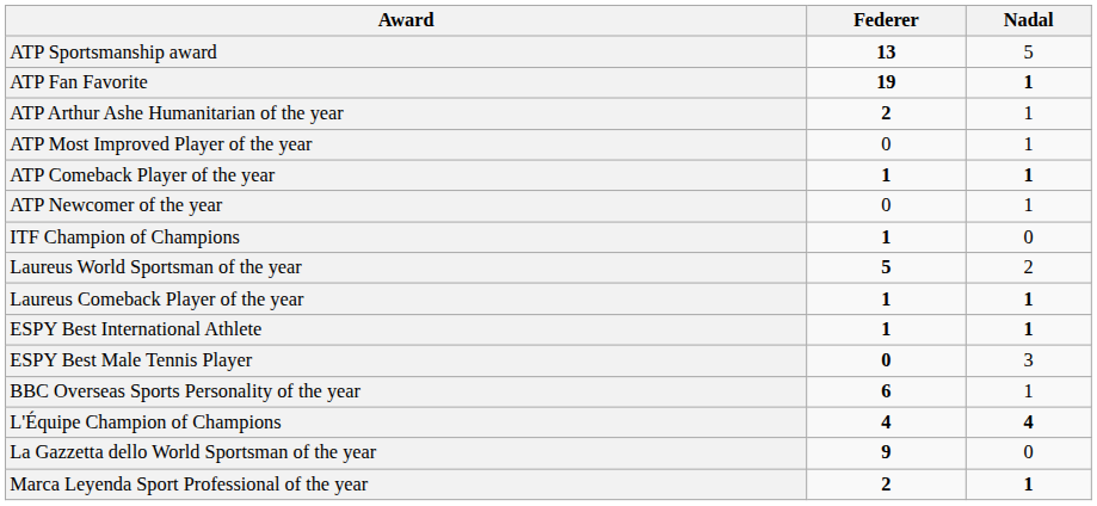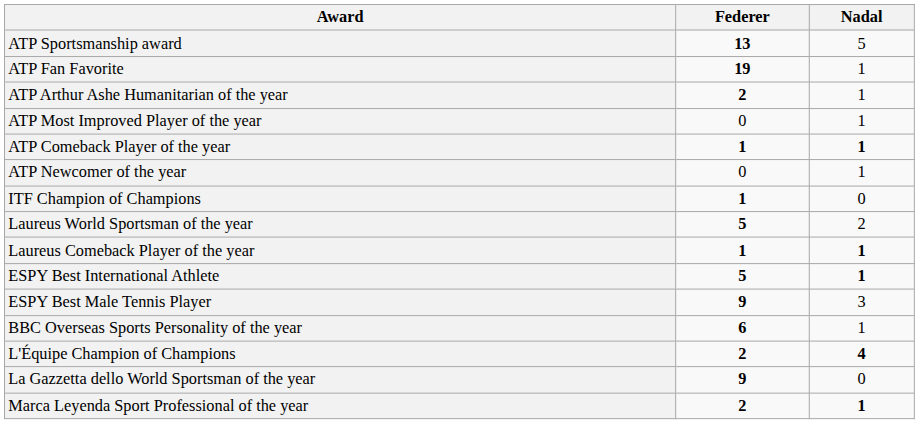ATP Fan Favorite | Nadal: bold -> normal
ESPY Best International Athlete | Federer: 1 -> 5
ESPY Best Male Tennis Player | Federer: 0 -> 9
L'Équipe Champion of Champions | Federer: 4 -> 2
